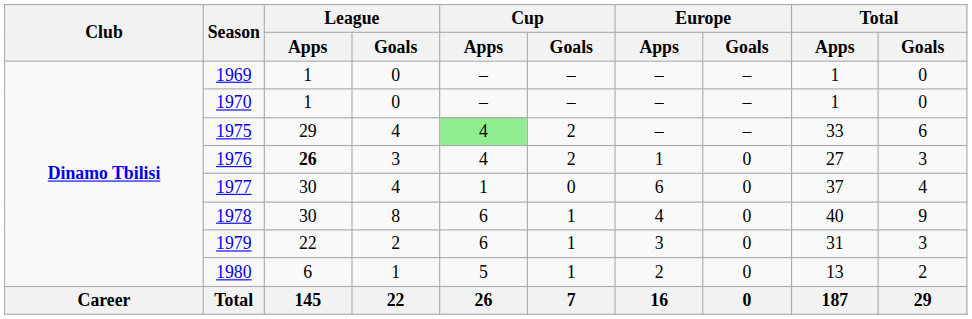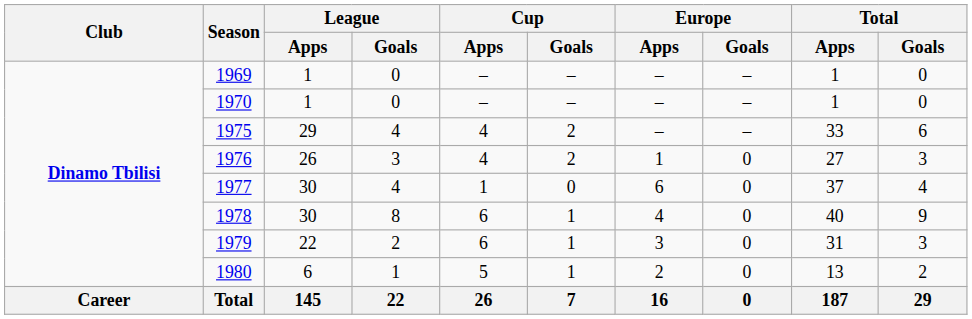1975 | Cup / Apps: lightgreen background -> no background
1976 | League / Apps: bold -> normal
